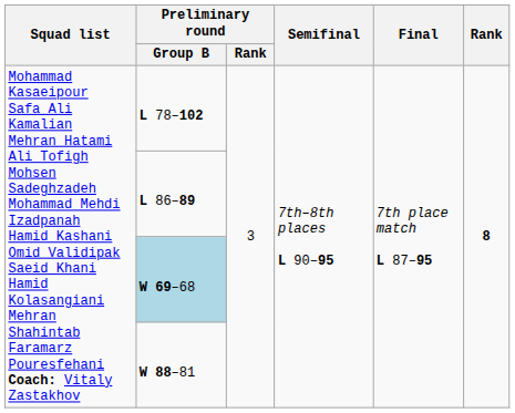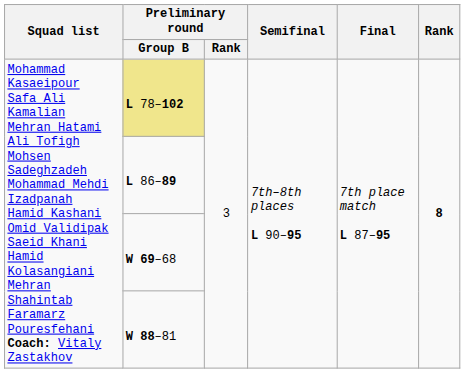L 78–102 | Preliminary round / Group B: no background -> khaki background
W 69–68 | Preliminary round / Group B: lightblue background -> no background
